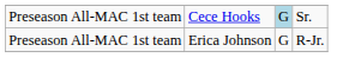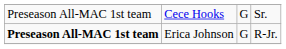row 1 | column 3: lightblue background -> no background
row 2 | column 1: normal -> bold
